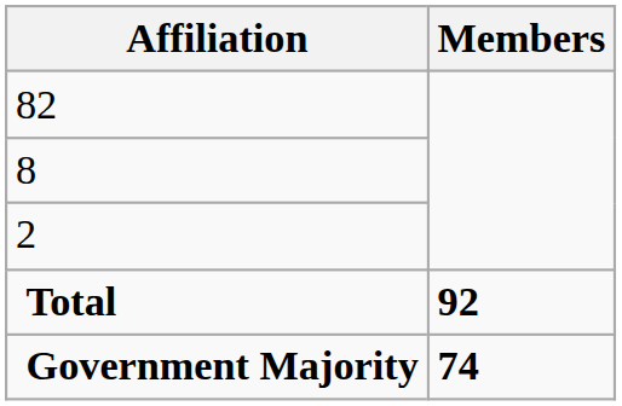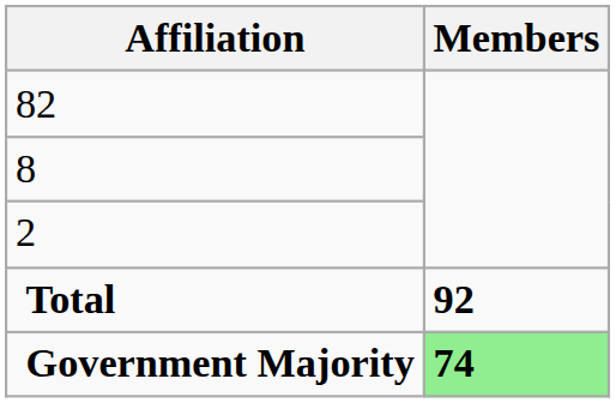Government Majority | Members: no background -> lightgreen background
